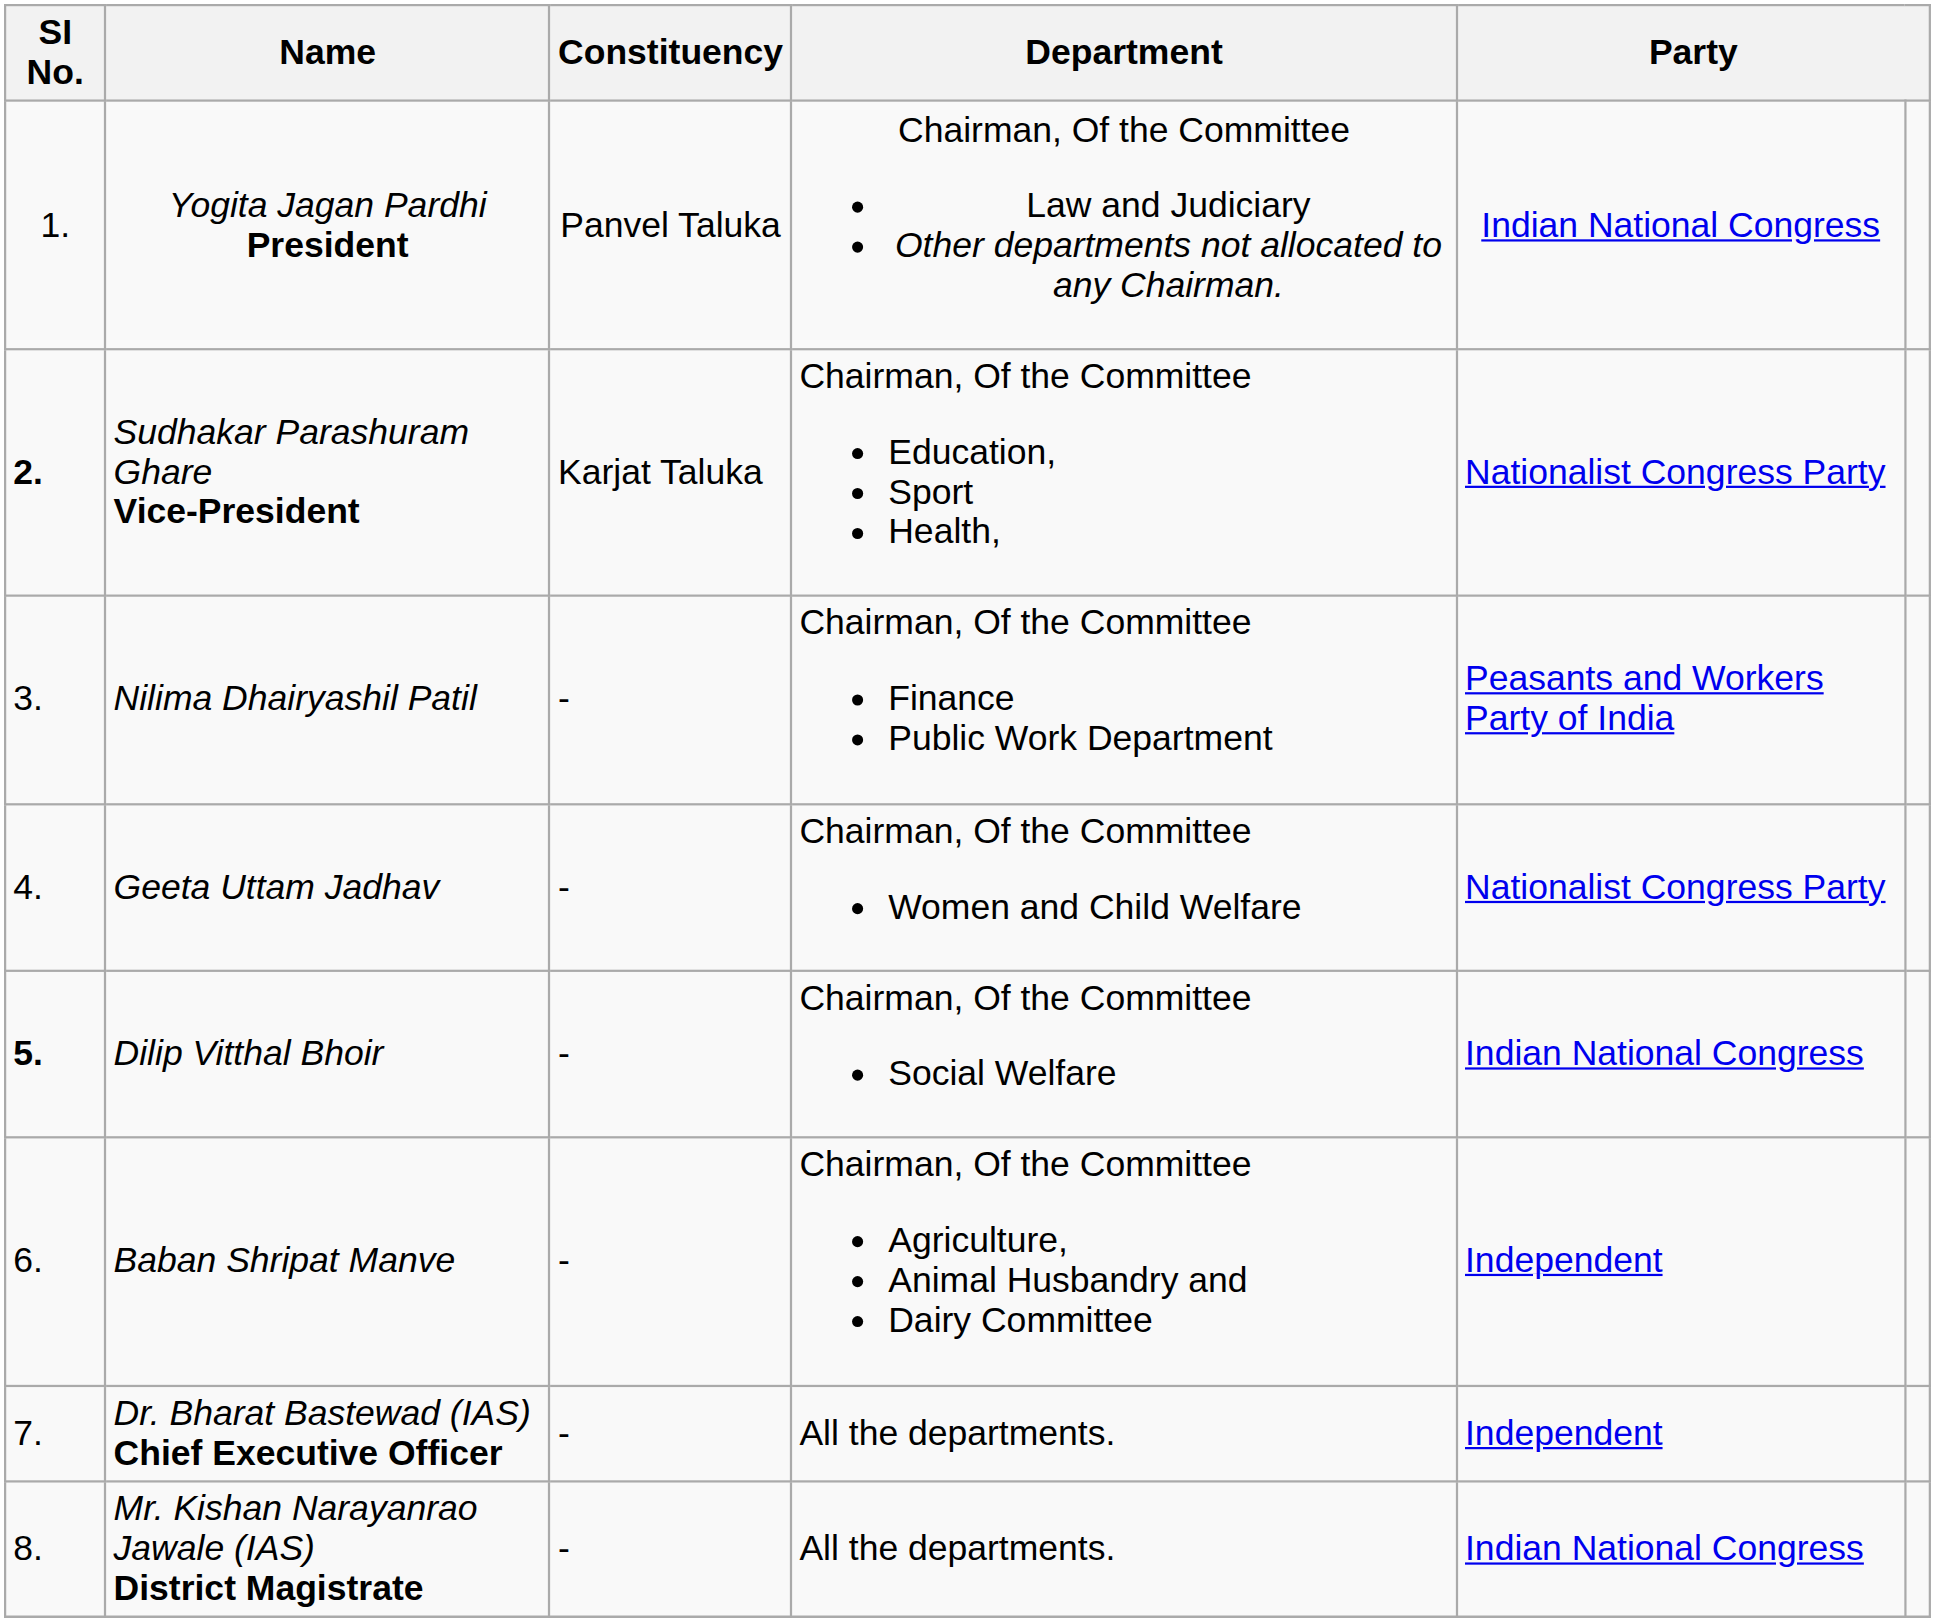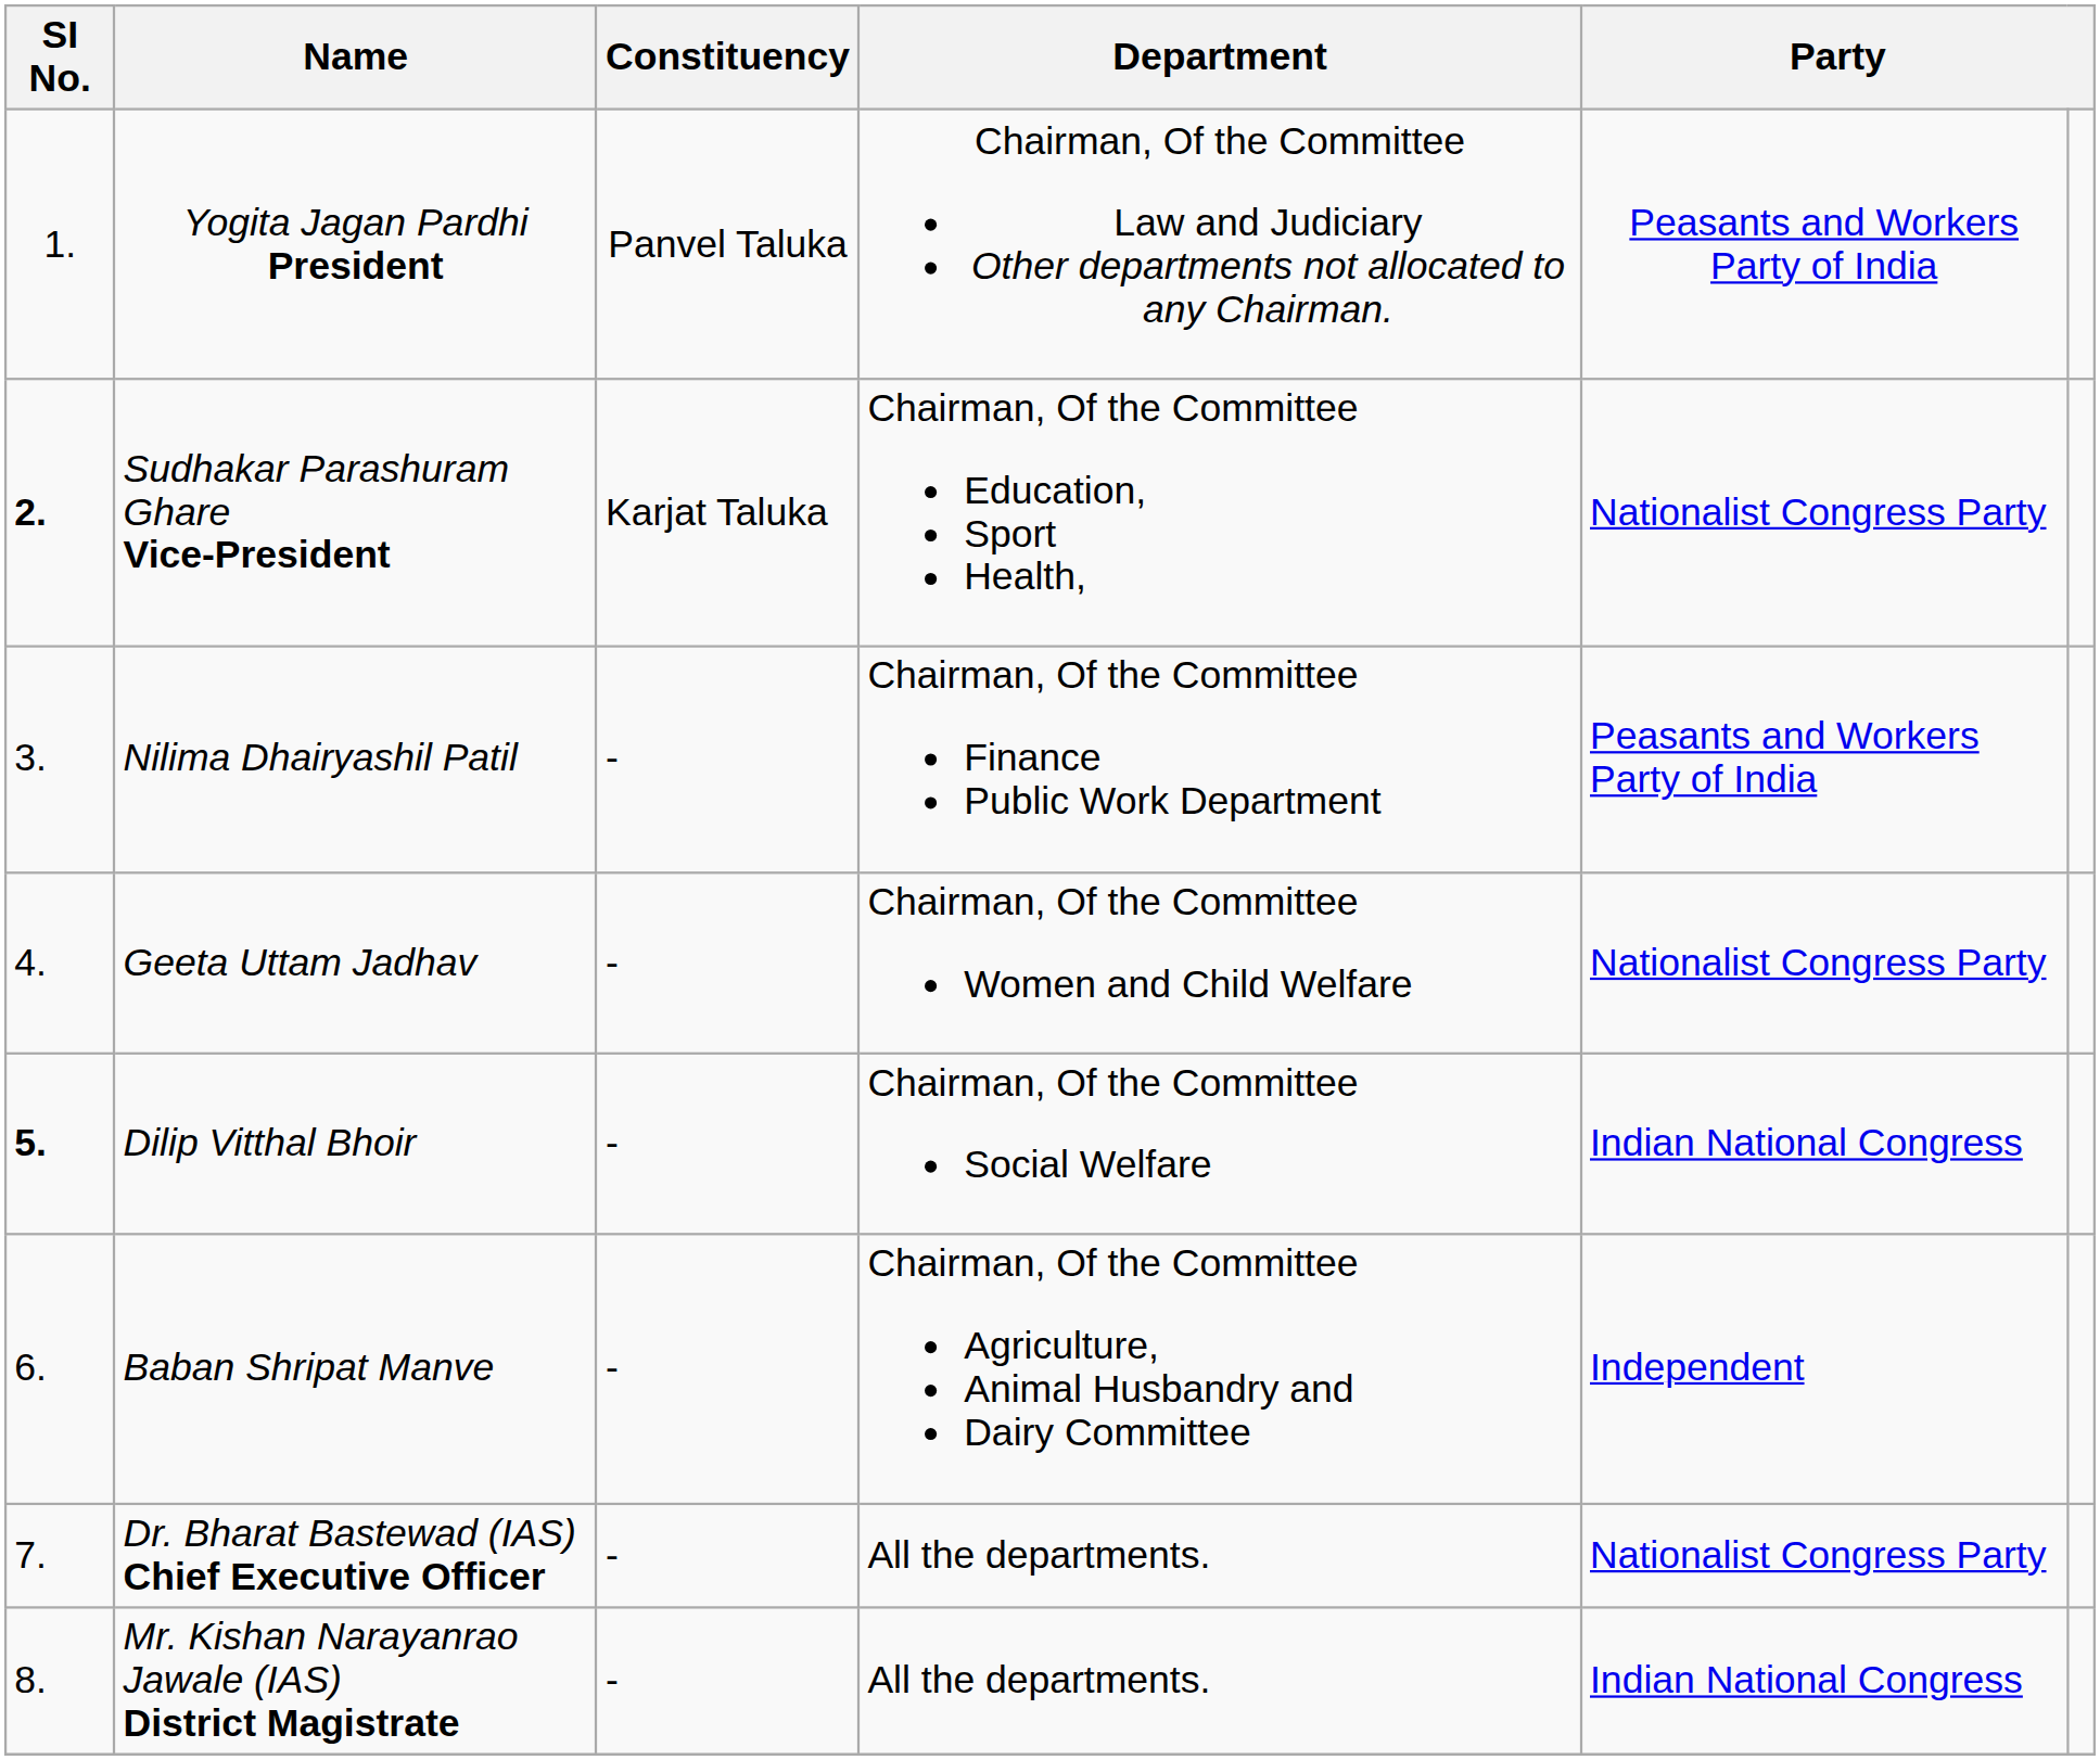Yogita Jagan Pardhi President | column 5: Indian National Congress -> Peasants and Workers Party of India
Dr. Bharat Bastewad (IAS) Chief Executive Officer | column 5: Independent -> Nationalist Congress Party
